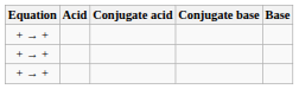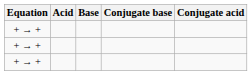columns swapped: Base <-> Conjugate acid
